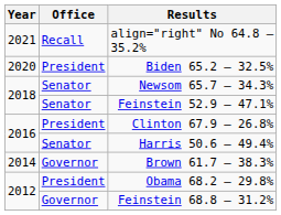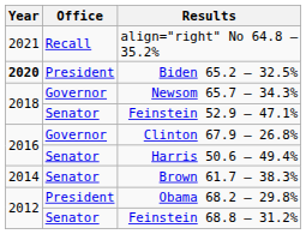Biden 65.2 – 32.5% | Year: normal -> bold
Newsom 65.7 – 34.3% | Office: Senator -> Governor
Clinton 67.9 – 26.8% | Office: President -> Governor
Brown 61.7 – 38.3% | Office: Governor -> Senator
Feinstein 68.8 – 31.2% | Office: Governor -> Senator
